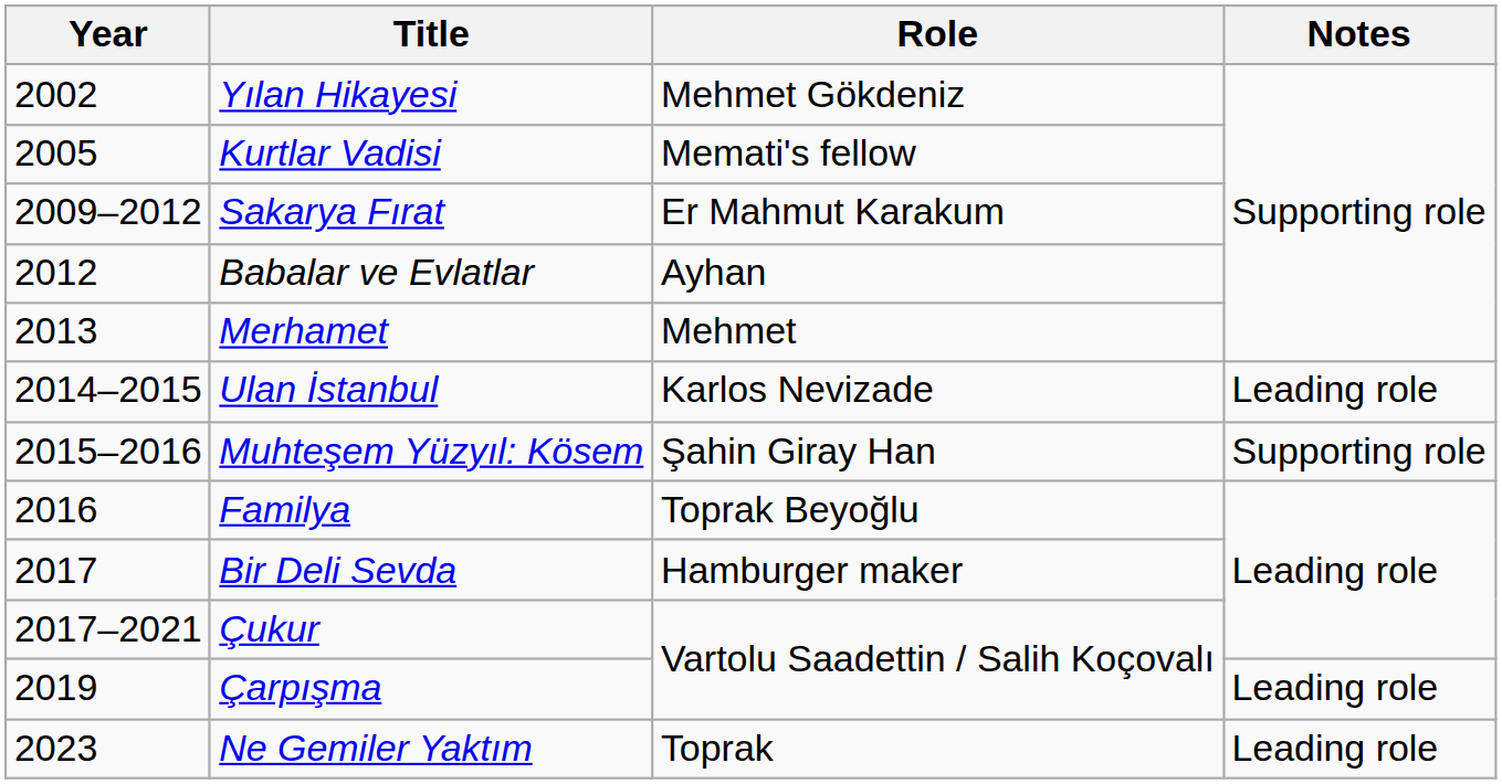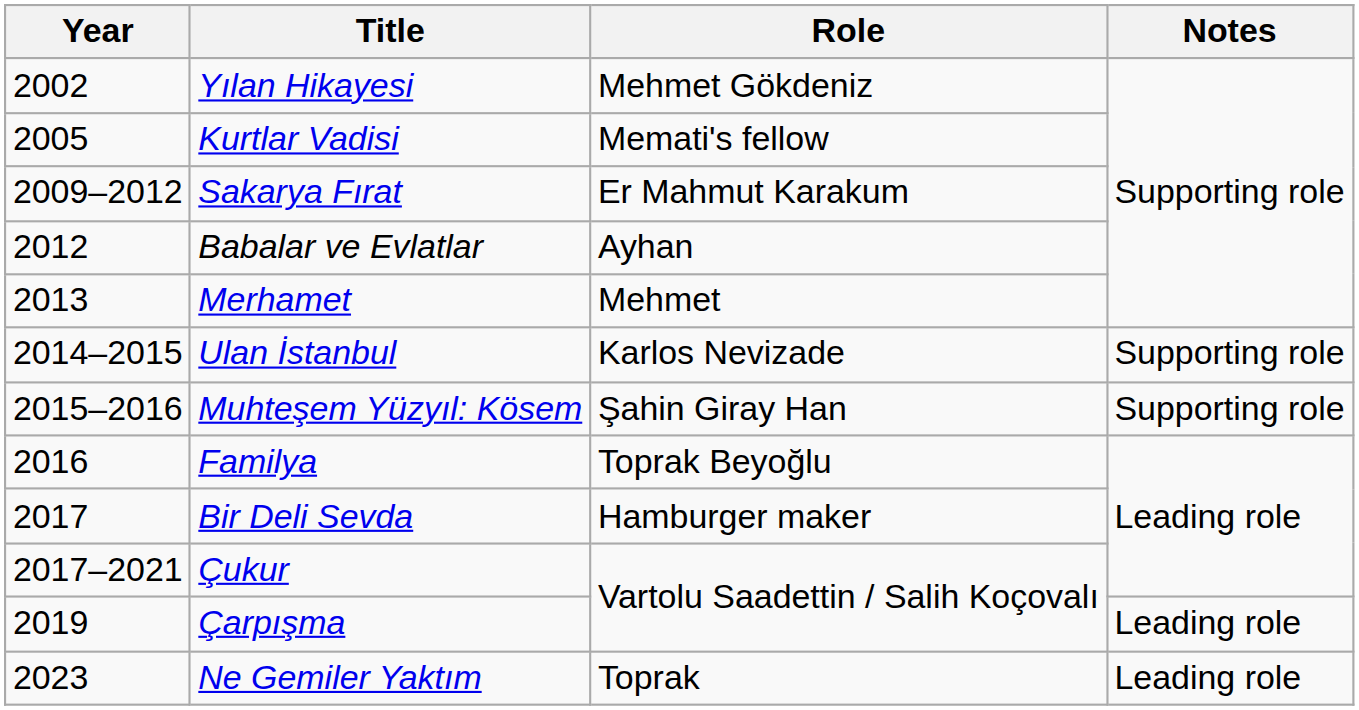Ulan İstanbul | Notes: Leading role -> Supporting role
